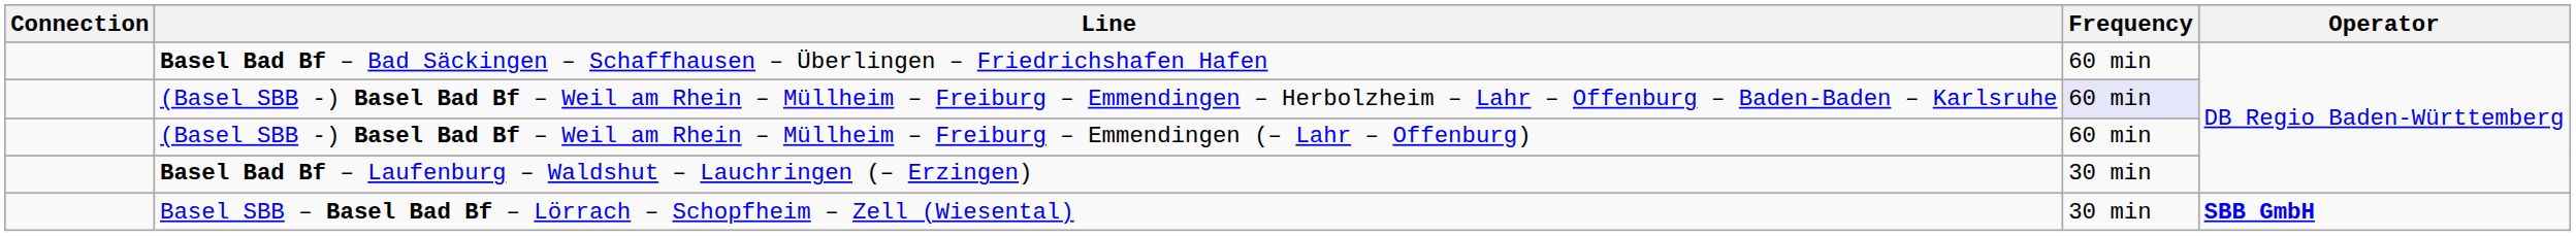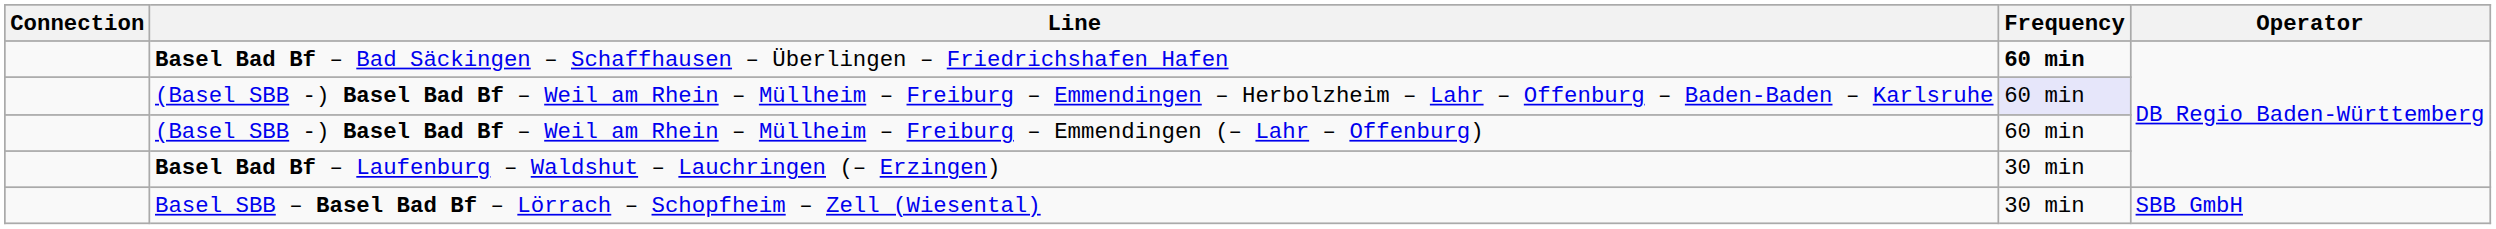row 2 | Frequency: normal -> bold
row 6 | Operator: bold -> normal
